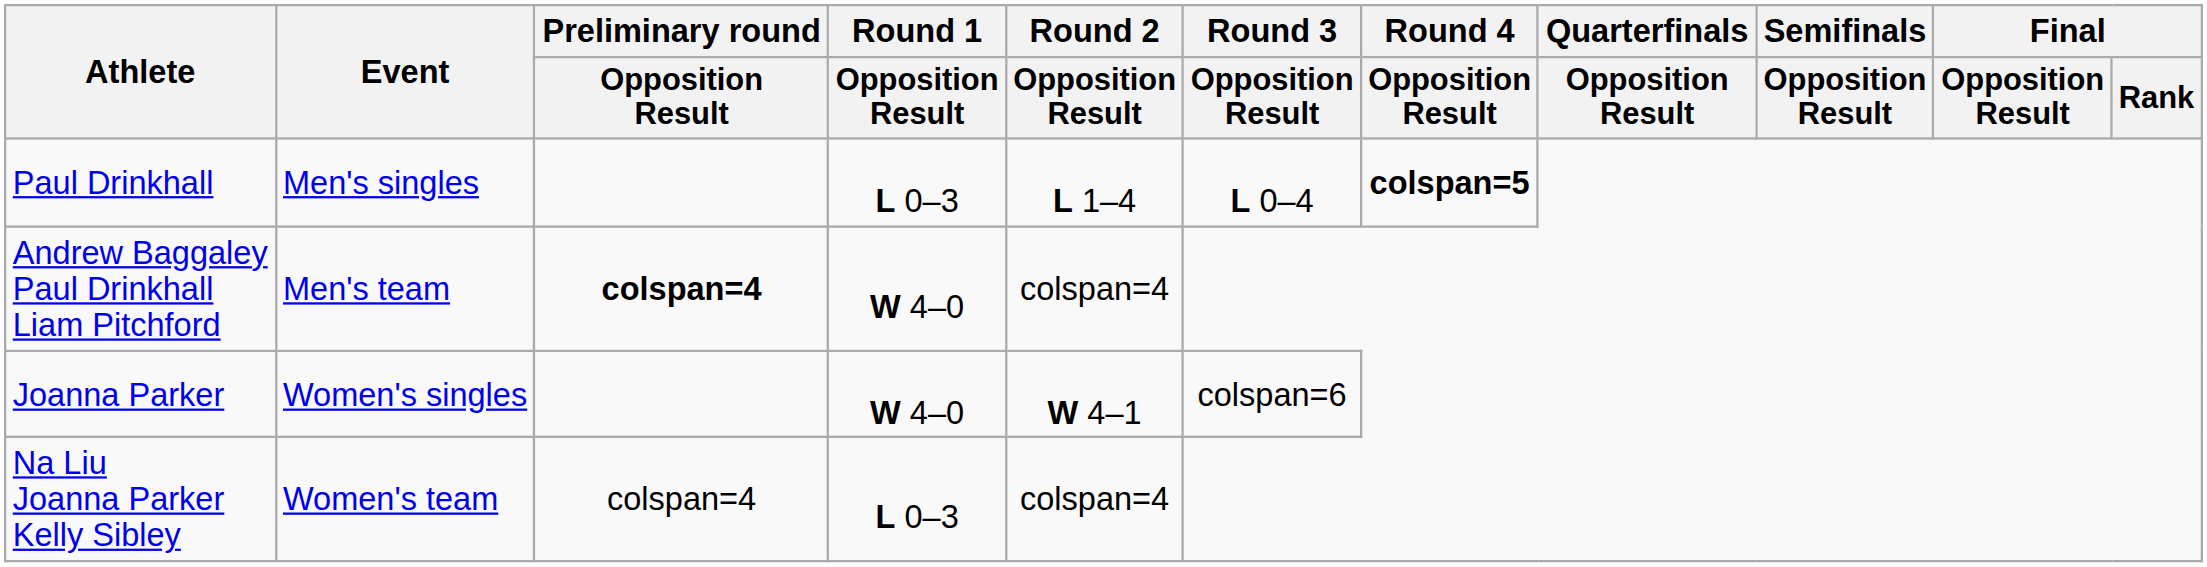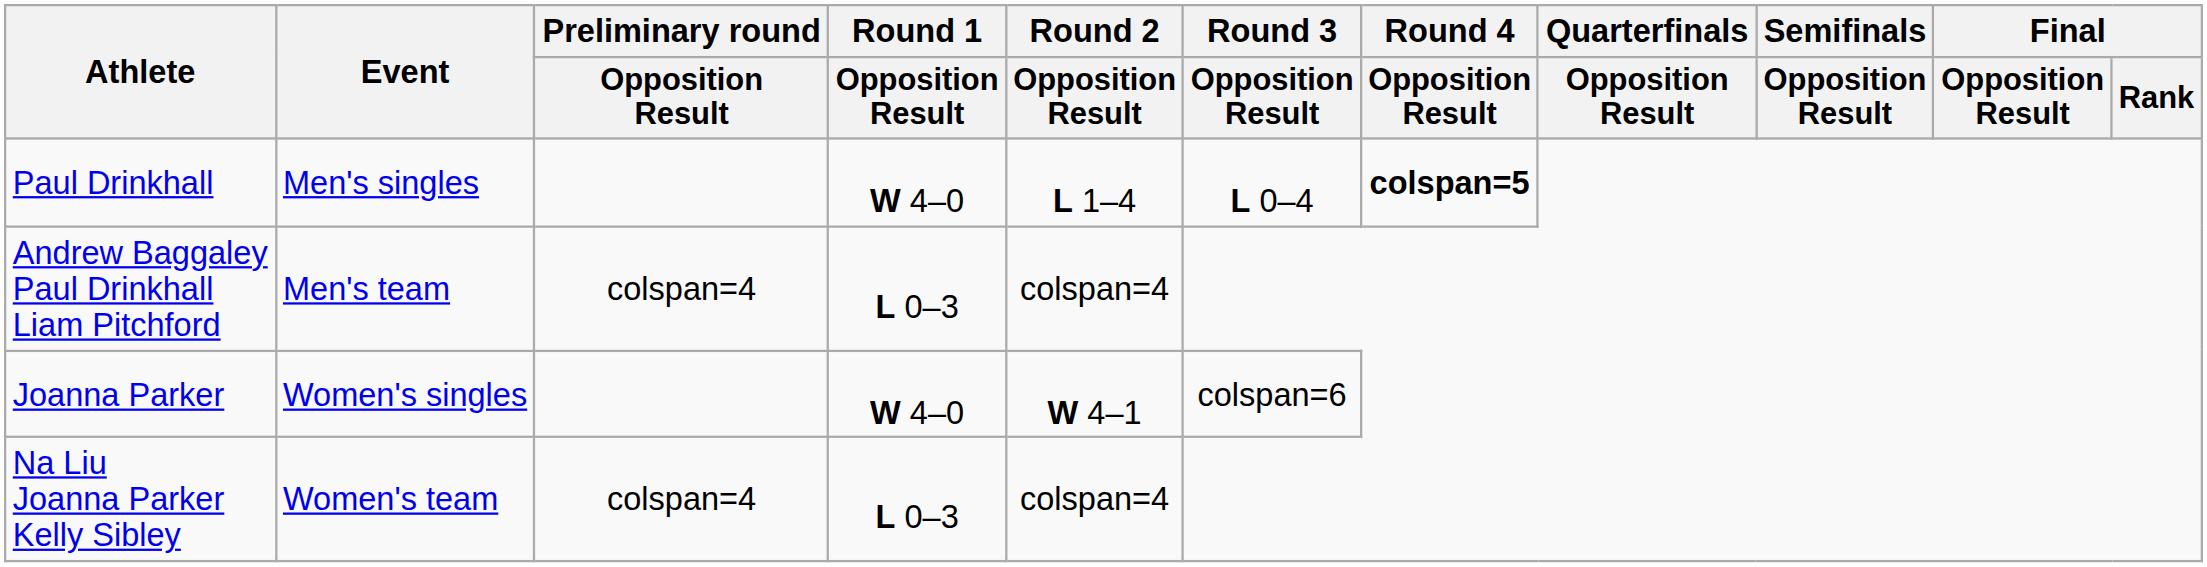Paul Drinkhall | Round 1 / Opposition Result: L 0–3 -> W 4–0
Andrew Baggaley Paul Drinkhall Liam Pitchford | Preliminary round / Opposition Result: bold -> normal
Andrew Baggaley Paul Drinkhall Liam Pitchford | Round 1 / Opposition Result: W 4–0 -> L 0–3
